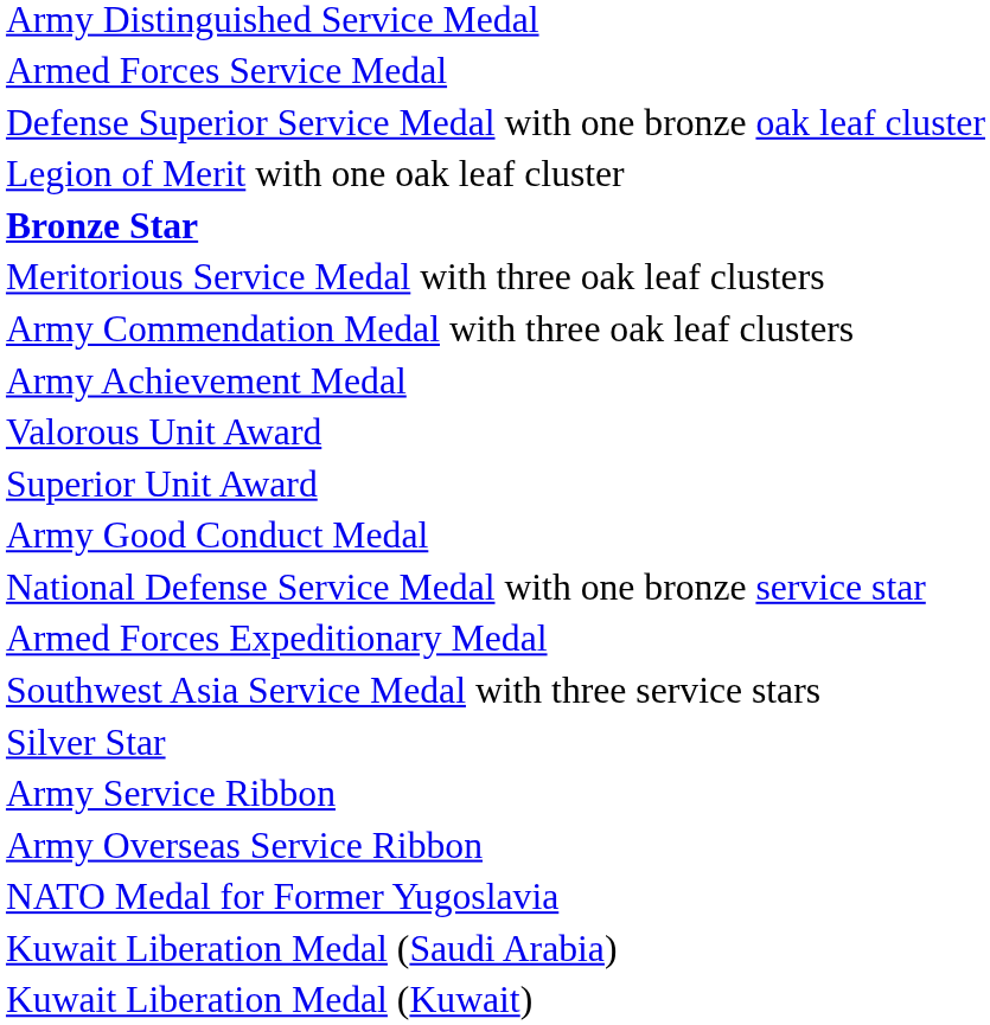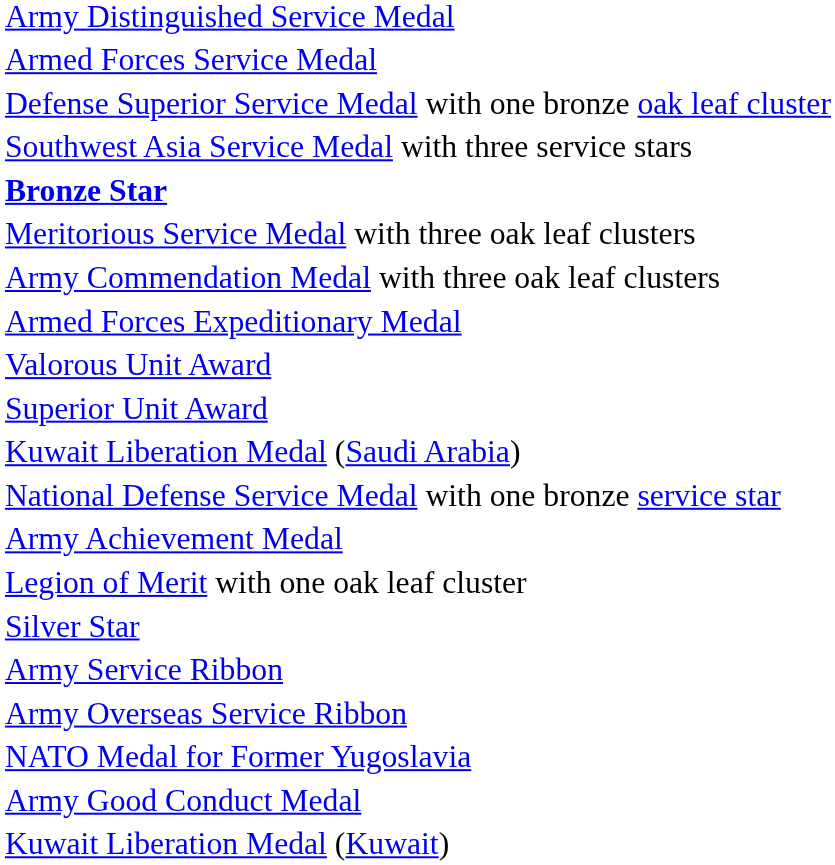row 4 | column 1: Legion of Merit with one oak leaf cluster -> Southwest Asia Service Medal with three service stars
row 8 | column 1: Army Achievement Medal -> Armed Forces Expeditionary Medal
row 11 | column 1: Army Good Conduct Medal -> Kuwait Liberation Medal (Saudi Arabia)
row 13 | column 1: Armed Forces Expeditionary Medal -> Army Achievement Medal
row 14 | column 1: Southwest Asia Service Medal with three service stars -> Legion of Merit with one oak leaf cluster
row 19 | column 1: Kuwait Liberation Medal (Saudi Arabia) -> Army Good Conduct Medal
